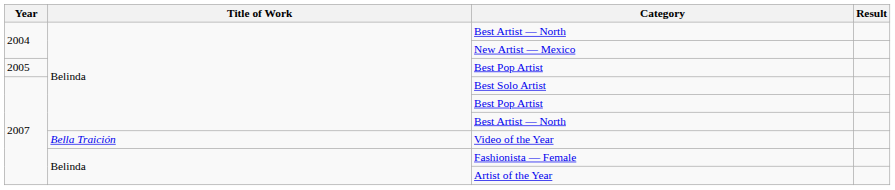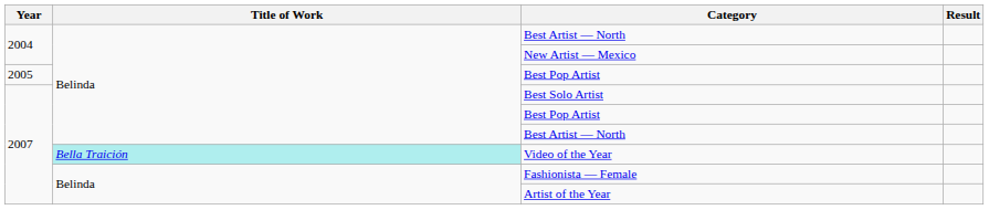Video of the Year | Title of Work: no background -> paleturquoise background
